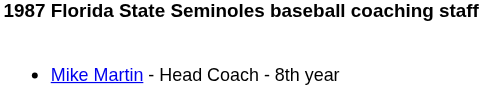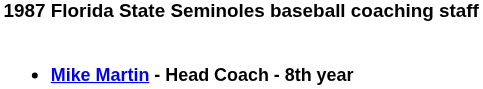Mike Martin - Head Coach - 8th year | column 1: normal -> bold
